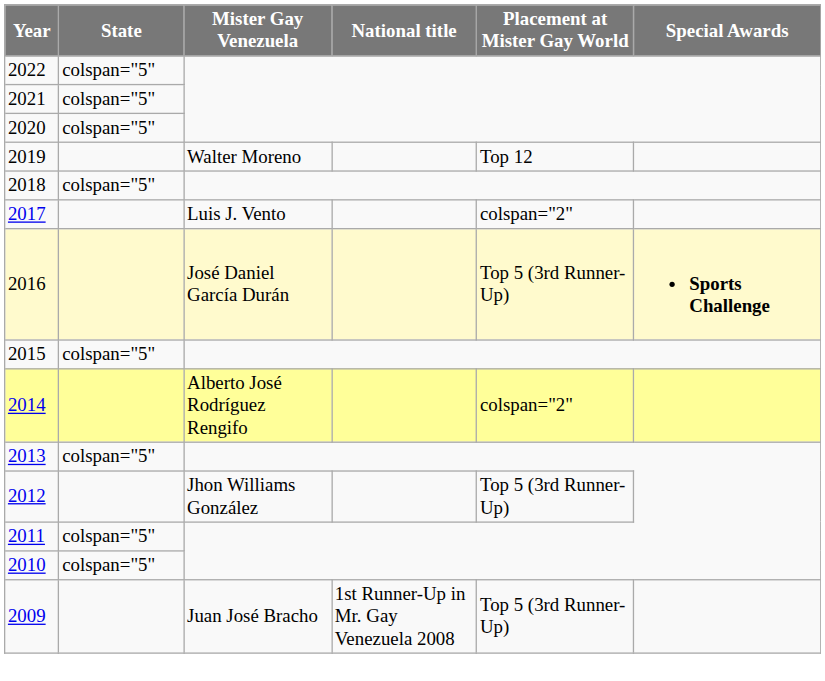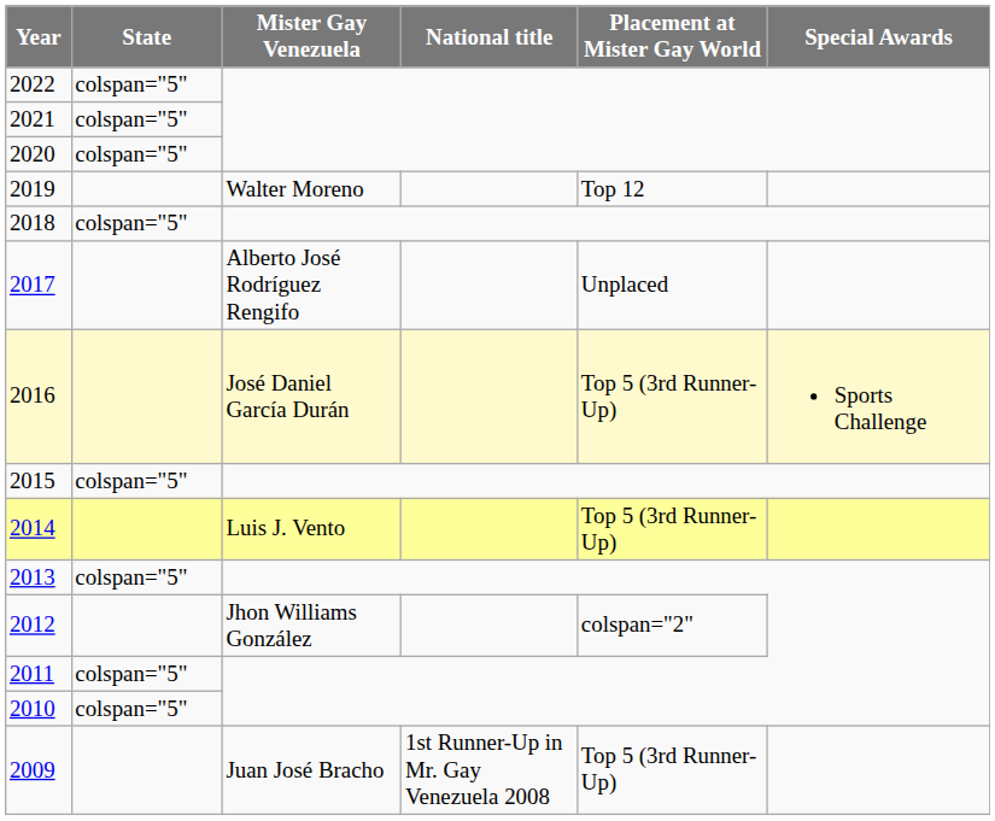2017 | Mister Gay Venezuela: Luis J. Vento -> Alberto José Rodríguez Rengifo
2017 | Placement at Mister Gay World: colspan="2" -> Unplaced
2016 | Special Awards: bold -> normal
2014 | Mister Gay Venezuela: Alberto José Rodríguez Rengifo -> Luis J. Vento
2014 | Placement at Mister Gay World: colspan="2" -> Top 5 (3rd Runner-Up)
2012 | Placement at Mister Gay World: Top 5 (3rd Runner-Up) -> colspan="2"
